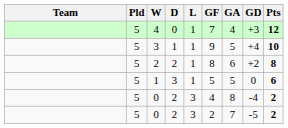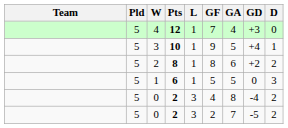columns swapped: D <-> Pts
